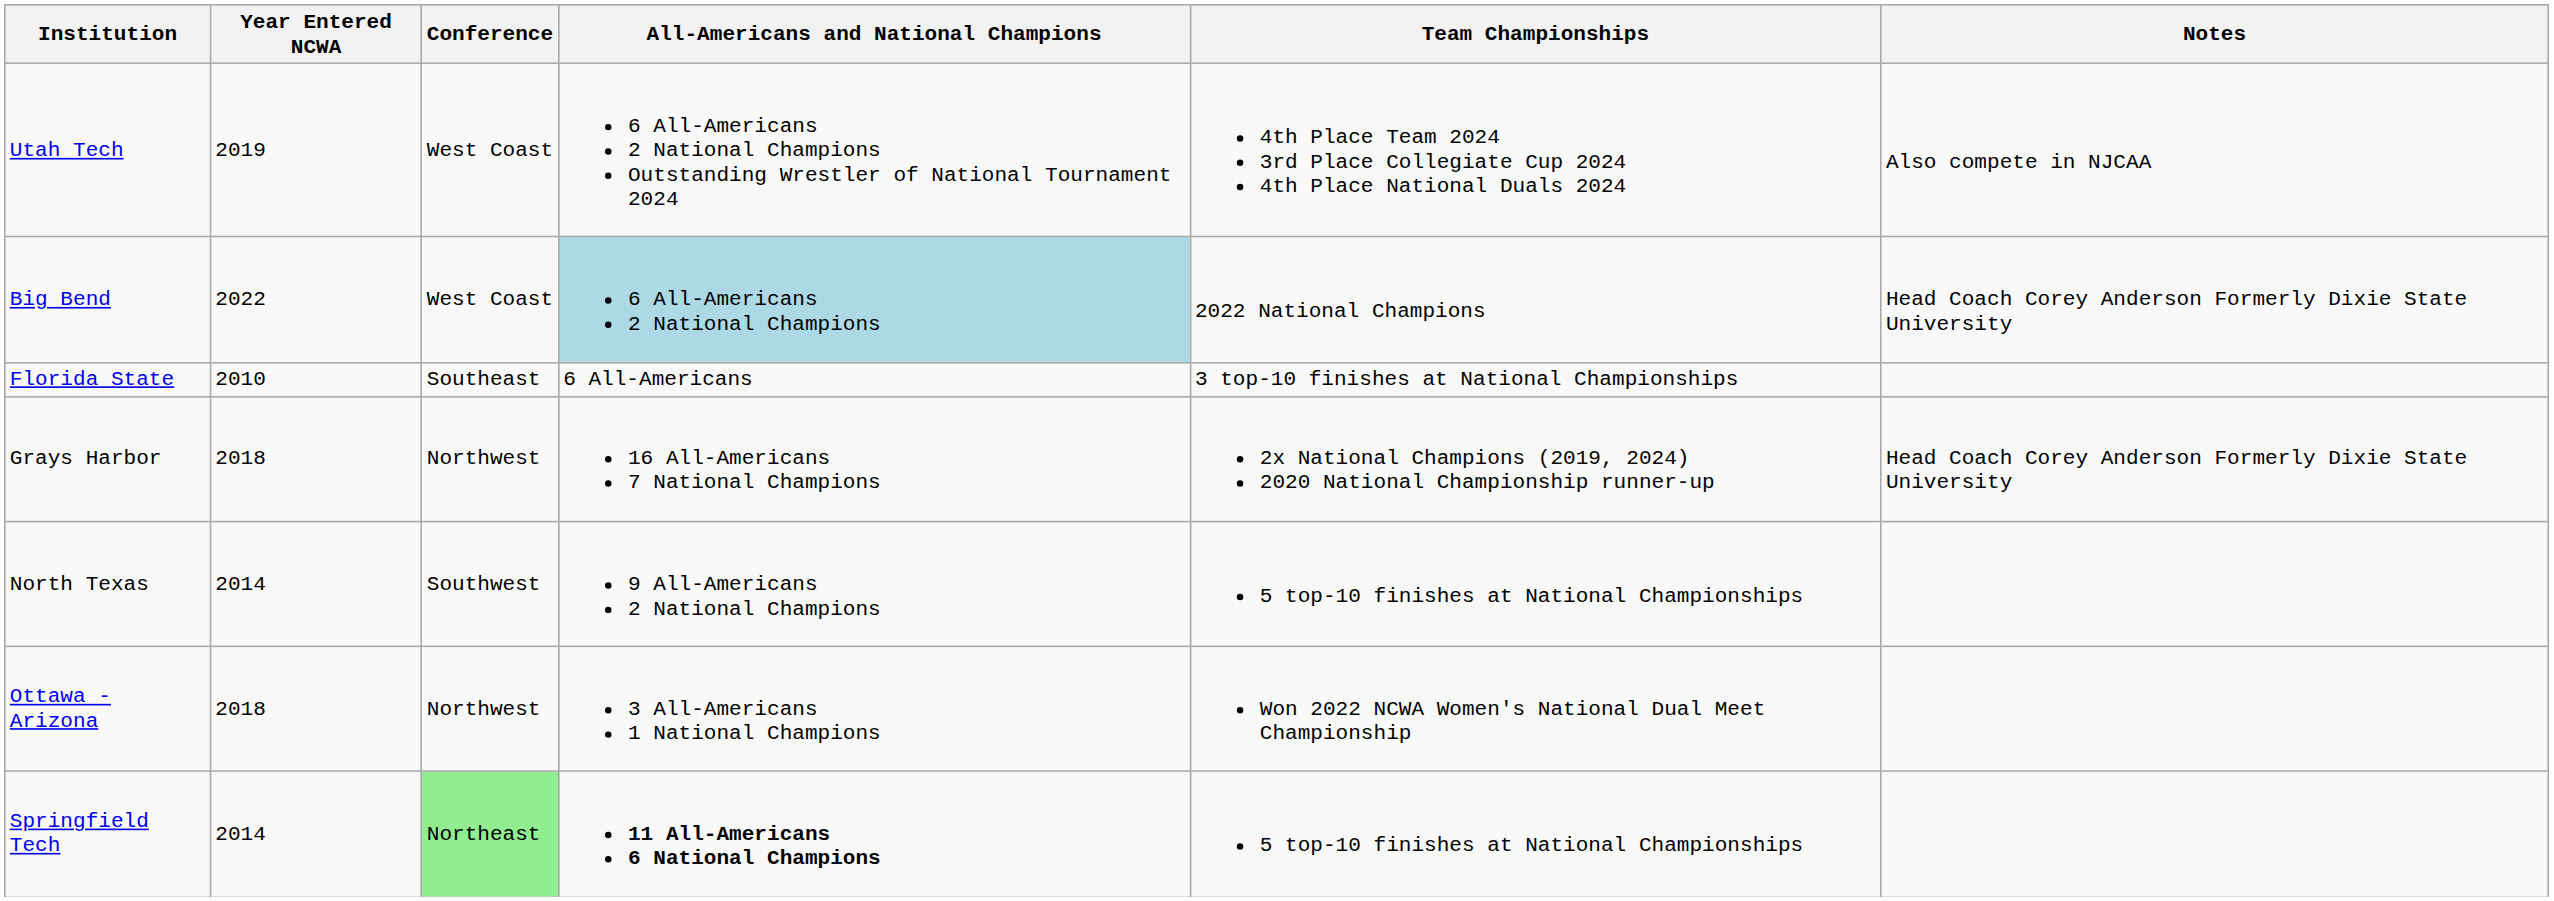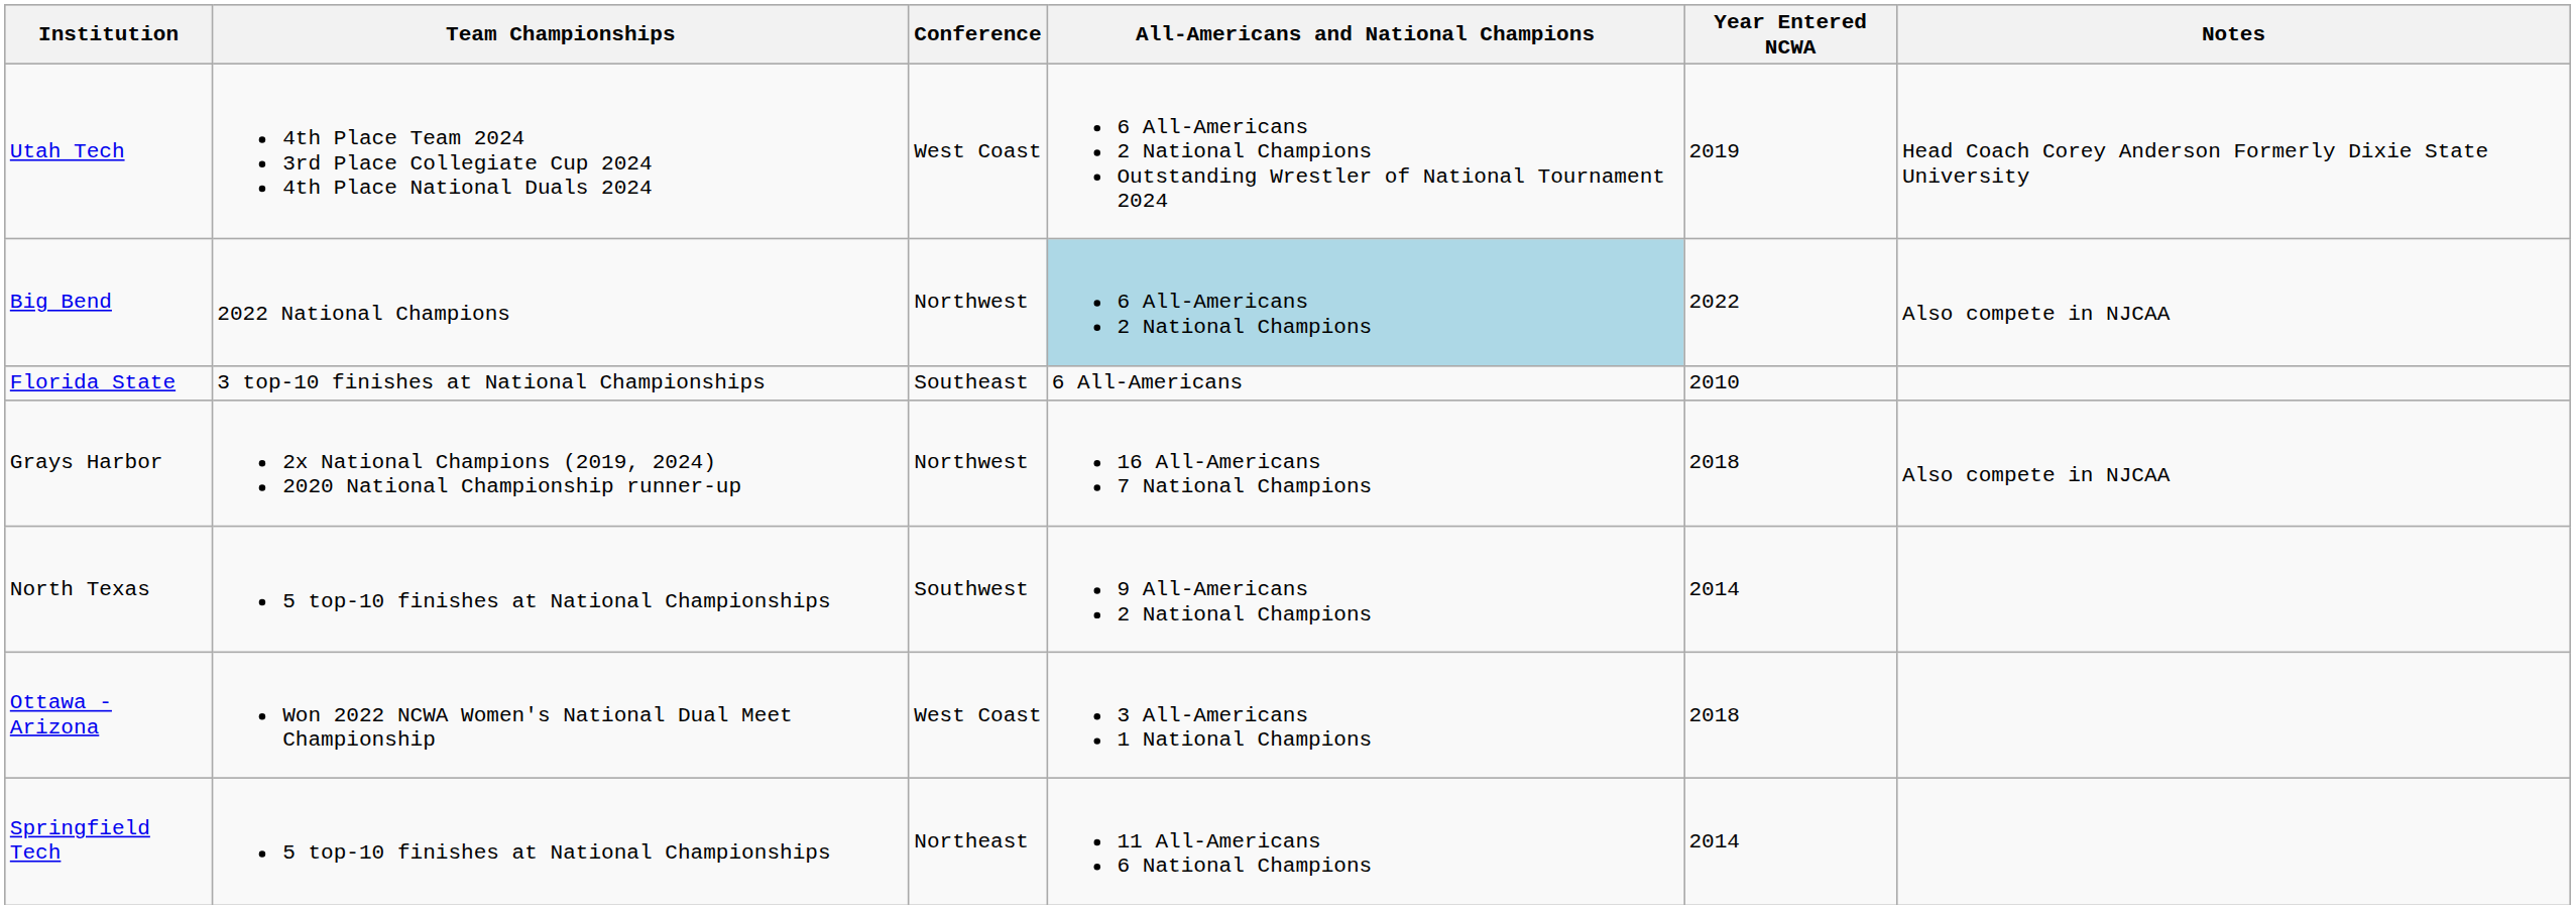columns swapped: Year Entered NCWA <-> Team Championships
Utah Tech | Notes: Also compete in NJCAA -> Head Coach Corey Anderson Formerly Dixie State University
Big Bend | Conference: West Coast -> Northwest
Big Bend | Notes: Head Coach Corey Anderson Formerly Dixie State University -> Also compete in NJCAA
Grays Harbor | Notes: Head Coach Corey Anderson Formerly Dixie State University -> Also compete in NJCAA
Ottawa - Arizona | Conference: Northwest -> West Coast
Springfield Tech | Conference: lightgreen background -> no background
Springfield Tech | All-Americans and National Champions: bold -> normal
